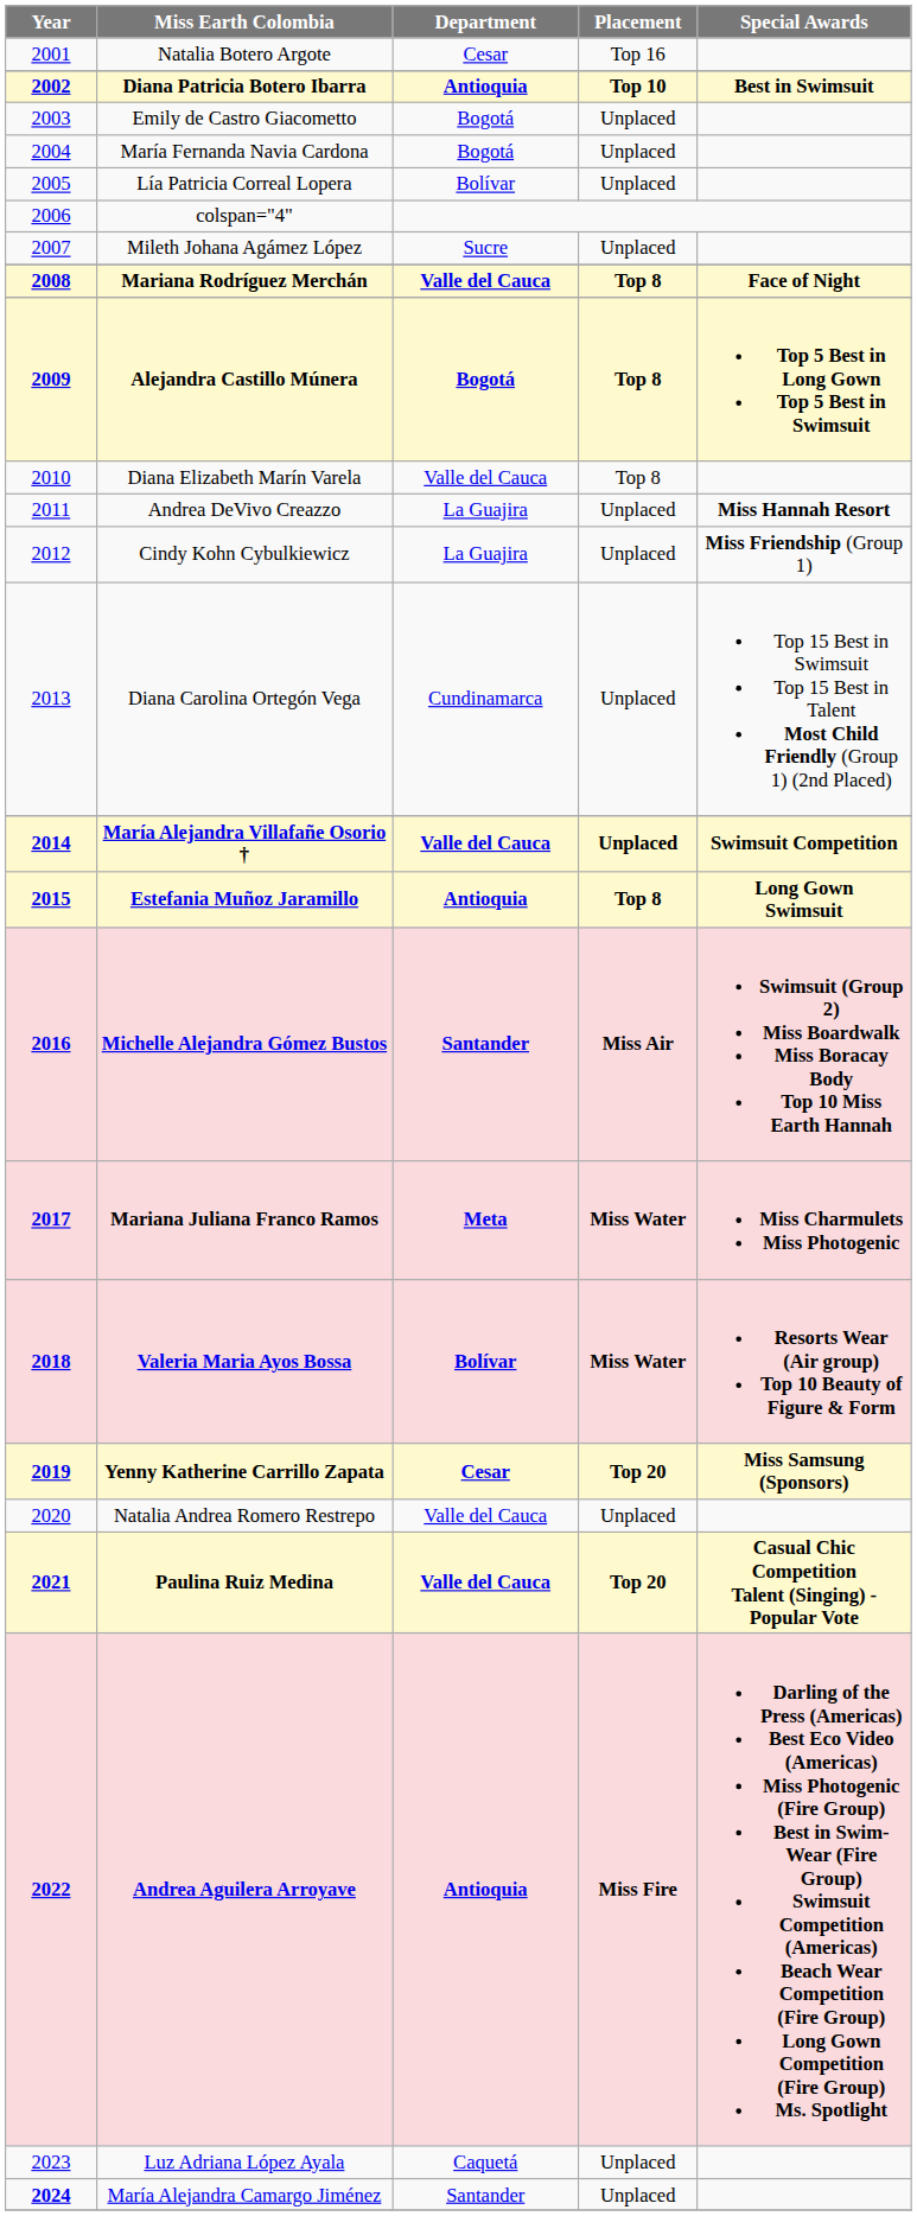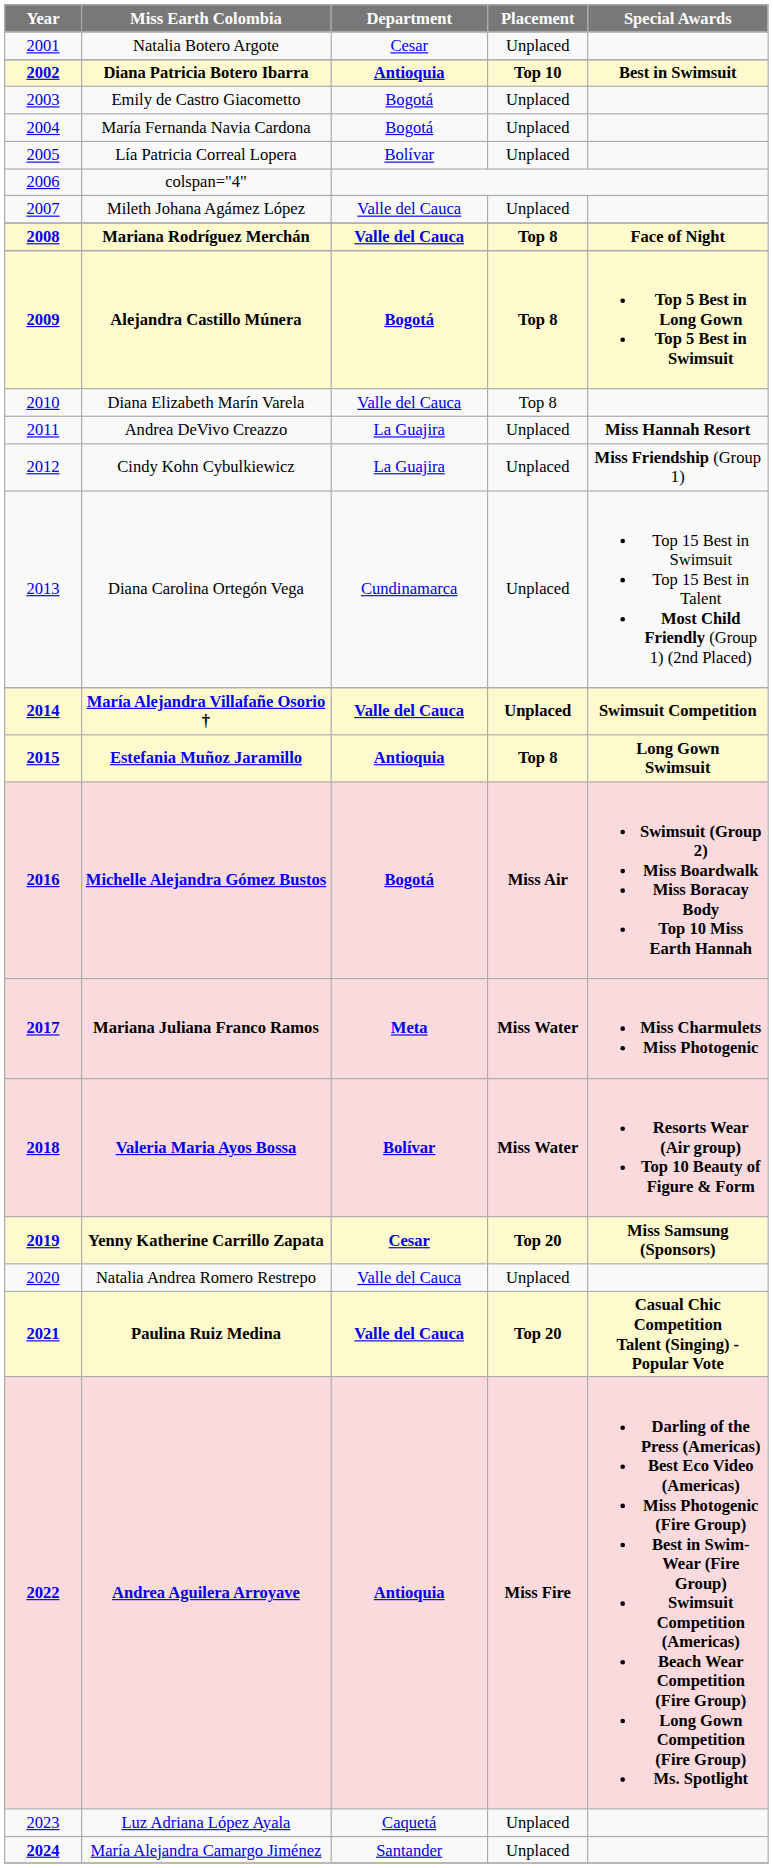Natalia Botero Argote | Placement: Top 16 -> Unplaced
Mileth Johana Agámez López | Department: Sucre -> Valle del Cauca
Michelle Alejandra Gómez Bustos | Department: Santander -> Bogotá
